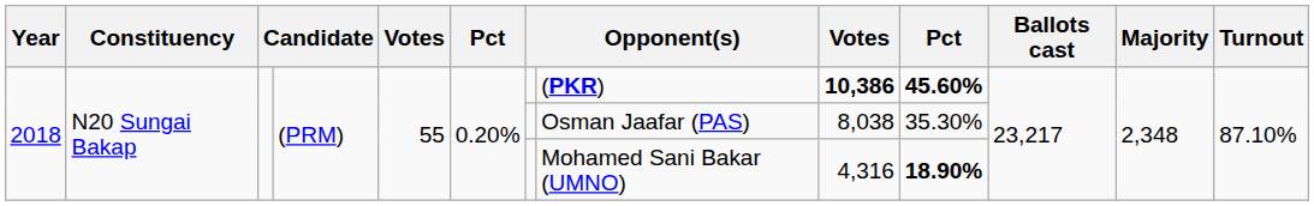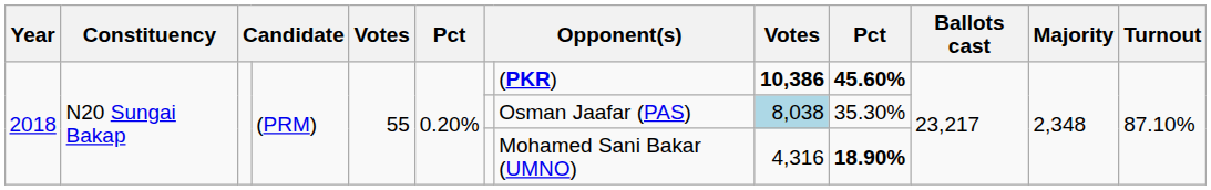row 3 | column 9: no background -> lightblue background
